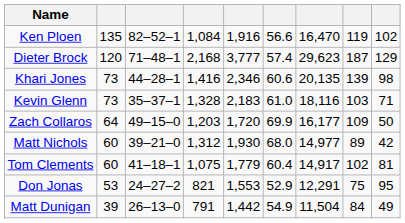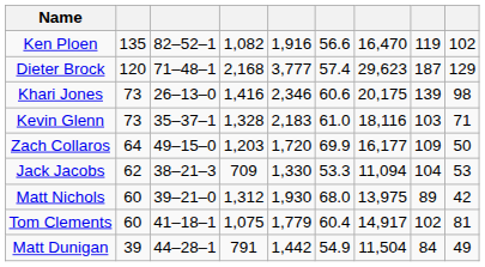Ken Ploen | column 4: 1,084 -> 1,082
Khari Jones | column 3: 44–28–1 -> 26–13–0
Khari Jones | column 7: 20,135 -> 20,175
+ row: Jack Jacobs | 62 | 38–21–3 | 709 | 1,330 | 53.3 | 11,094 | 104 | 53
Matt Nichols | column 7: 14,977 -> 13,975
- row: Don Jonas | 53 | 24–27–2 | 821 | 1,553 | 52.9 | 12,291 | 75 | 95
Matt Dunigan | column 3: 26–13–0 -> 44–28–1
